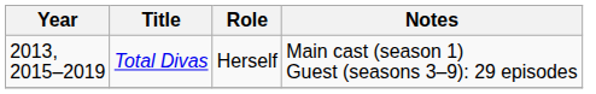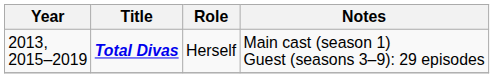row 2 | Title: normal -> bold
